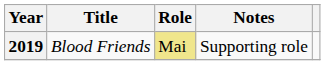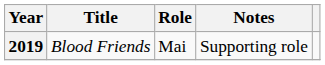2019 | Role: khaki background -> no background
